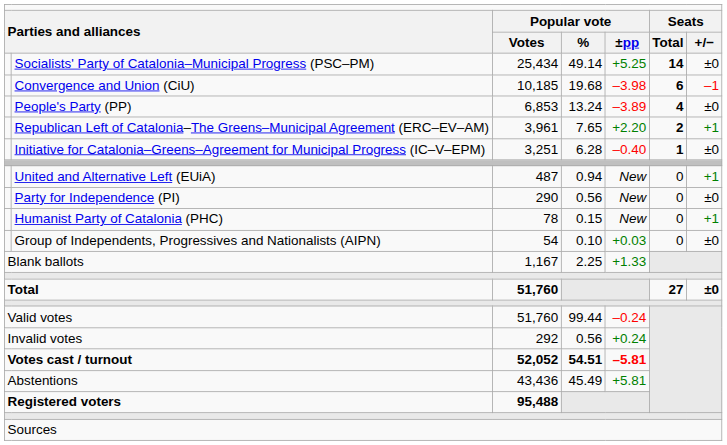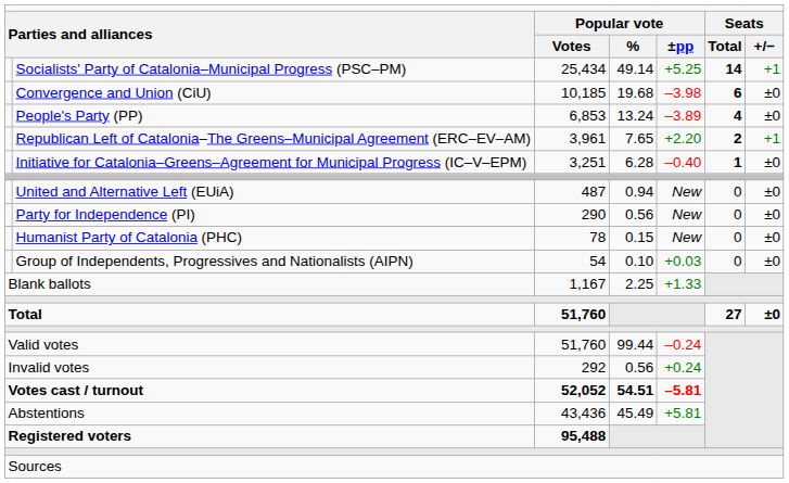Socialists' Party of Catalonia–Municipal Progress (PSC–PM) | column 7: ±0 -> +1
Convergence and Union (CiU) | column 7: –1 -> ±0
United and Alternative Left (EUiA) | column 7: +1 -> ±0
Humanist Party of Catalonia (PHC) | column 7: +1 -> ±0
